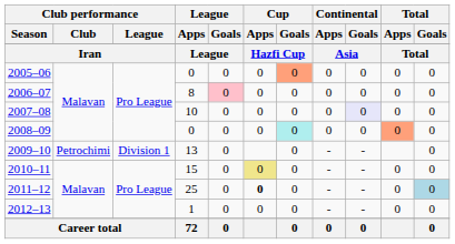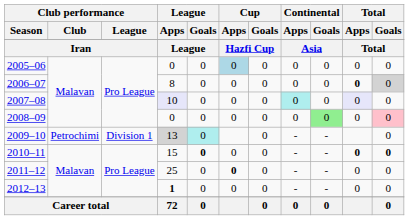2005–06 | Cup / Apps: no background -> lightblue background
2005–06 | Cup / Goals: lightsalmon background -> no background
2006–07 | League / Goals: pink background -> no background
2006–07 | Total / Apps: normal -> bold
2006–07 | Total / Goals: no background -> lightgrey background
2007–08 | League / Apps: no background -> lavender background
2007–08 | Continental / Apps: no background -> paleturquoise background
2007–08 | Continental / Goals: lavender background -> no background
2007–08 | Total / Apps: no background -> lavender background
2008–09 | Cup / Goals: paleturquoise background -> no background
2008–09 | Continental / Goals: no background -> lightgreen background
2008–09 | Total / Apps: lightsalmon background -> no background
2008–09 | Total / Goals: no background -> pink background
2009–10 | League / Apps: no background -> lightgrey background
2009–10 | League / Goals: no background -> paleturquoise background
2010–11 | League / Goals: normal -> bold
2010–11 | Cup / Apps: khaki background -> no background
2010–11 | Total / Apps: normal -> bold
2010–11 | Total / Goals: normal -> bold
2011–12 | Total / Goals: lightblue background -> no background
2012–13 | League / Apps: normal -> bold
